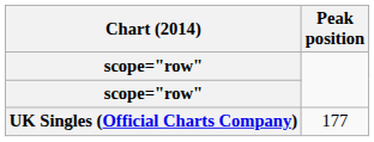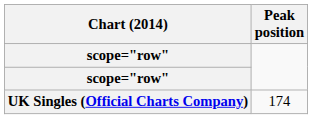UK Singles (Official Charts Company) | Peak position: 177 -> 174
